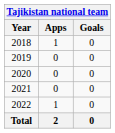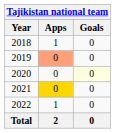2019 | Apps: no background -> lightsalmon background
2020 | Goals: no background -> lightyellow background
2021 | Apps: no background -> gold background
